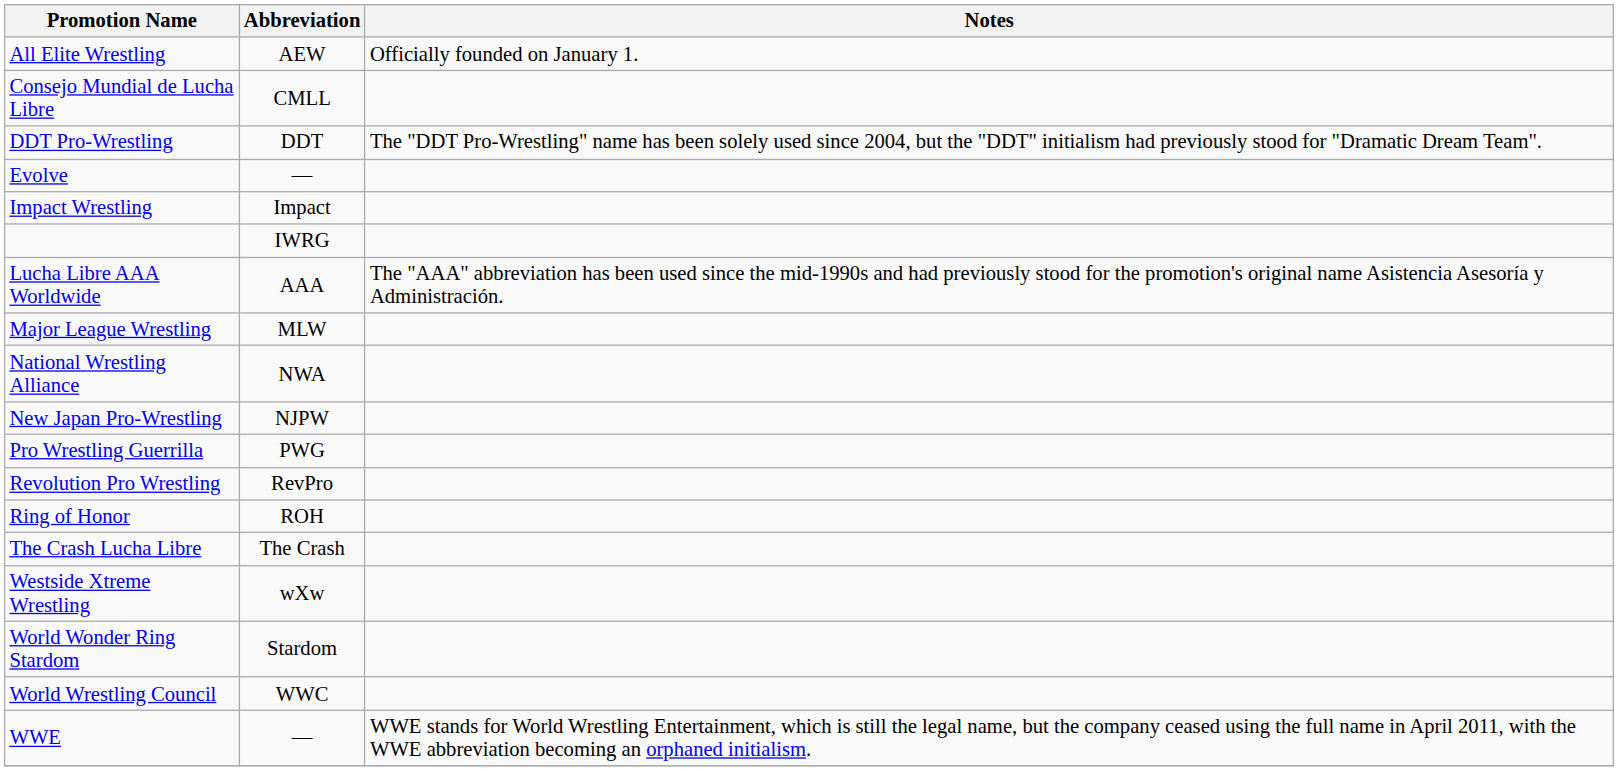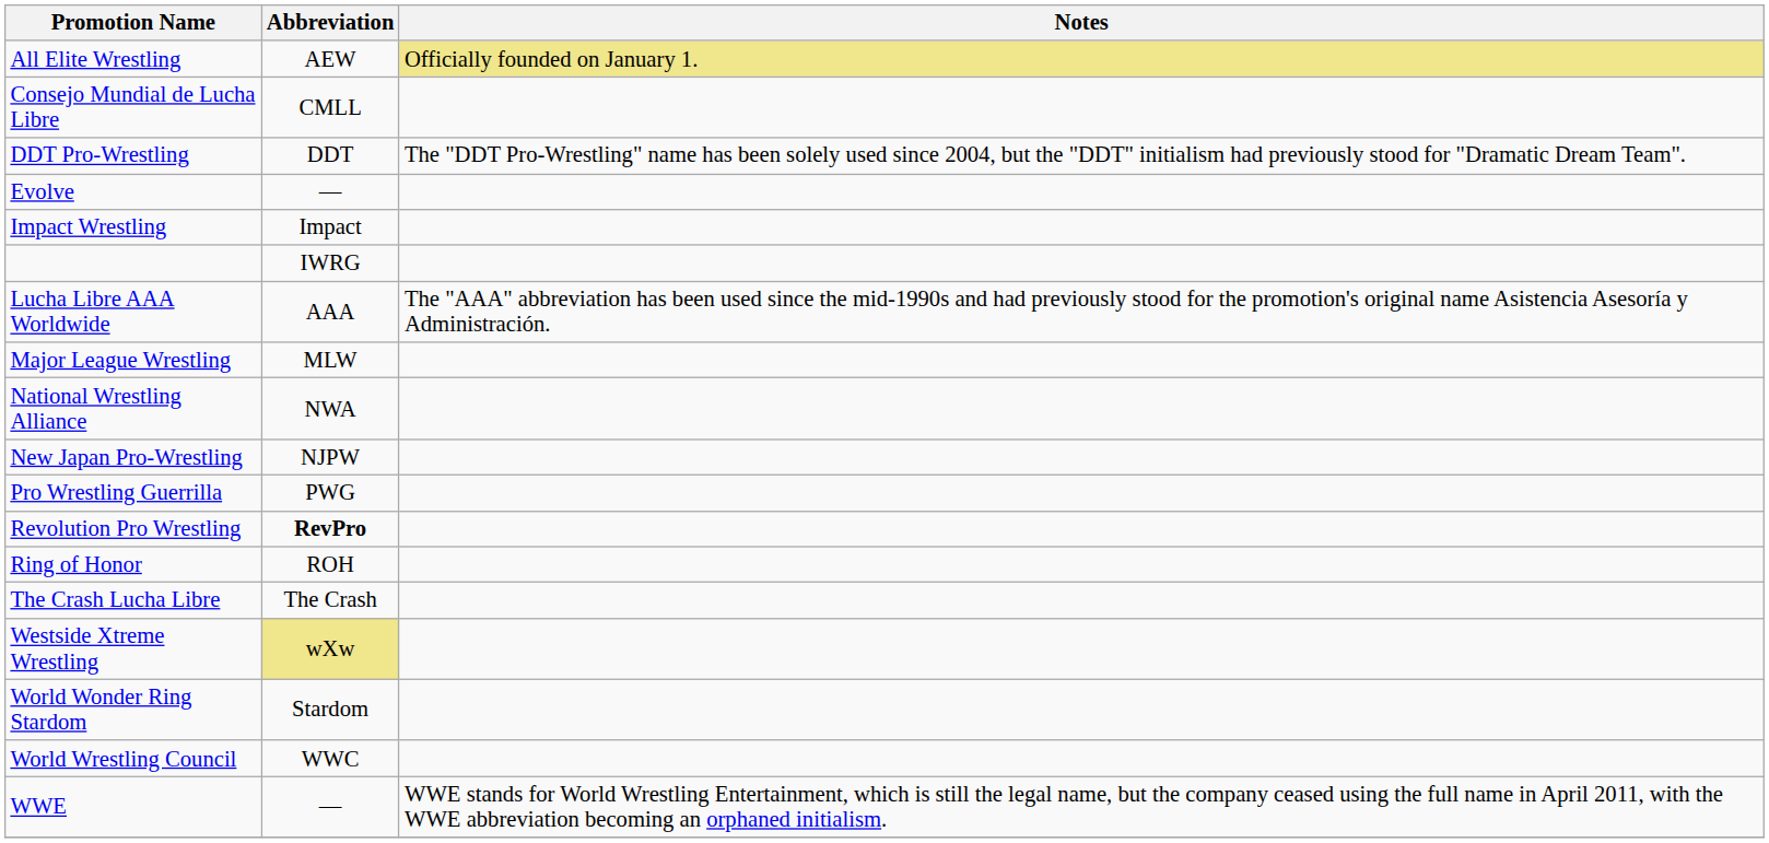All Elite Wrestling | Notes: no background -> khaki background
Revolution Pro Wrestling | Abbreviation: normal -> bold
Westside Xtreme Wrestling | Abbreviation: no background -> khaki background
